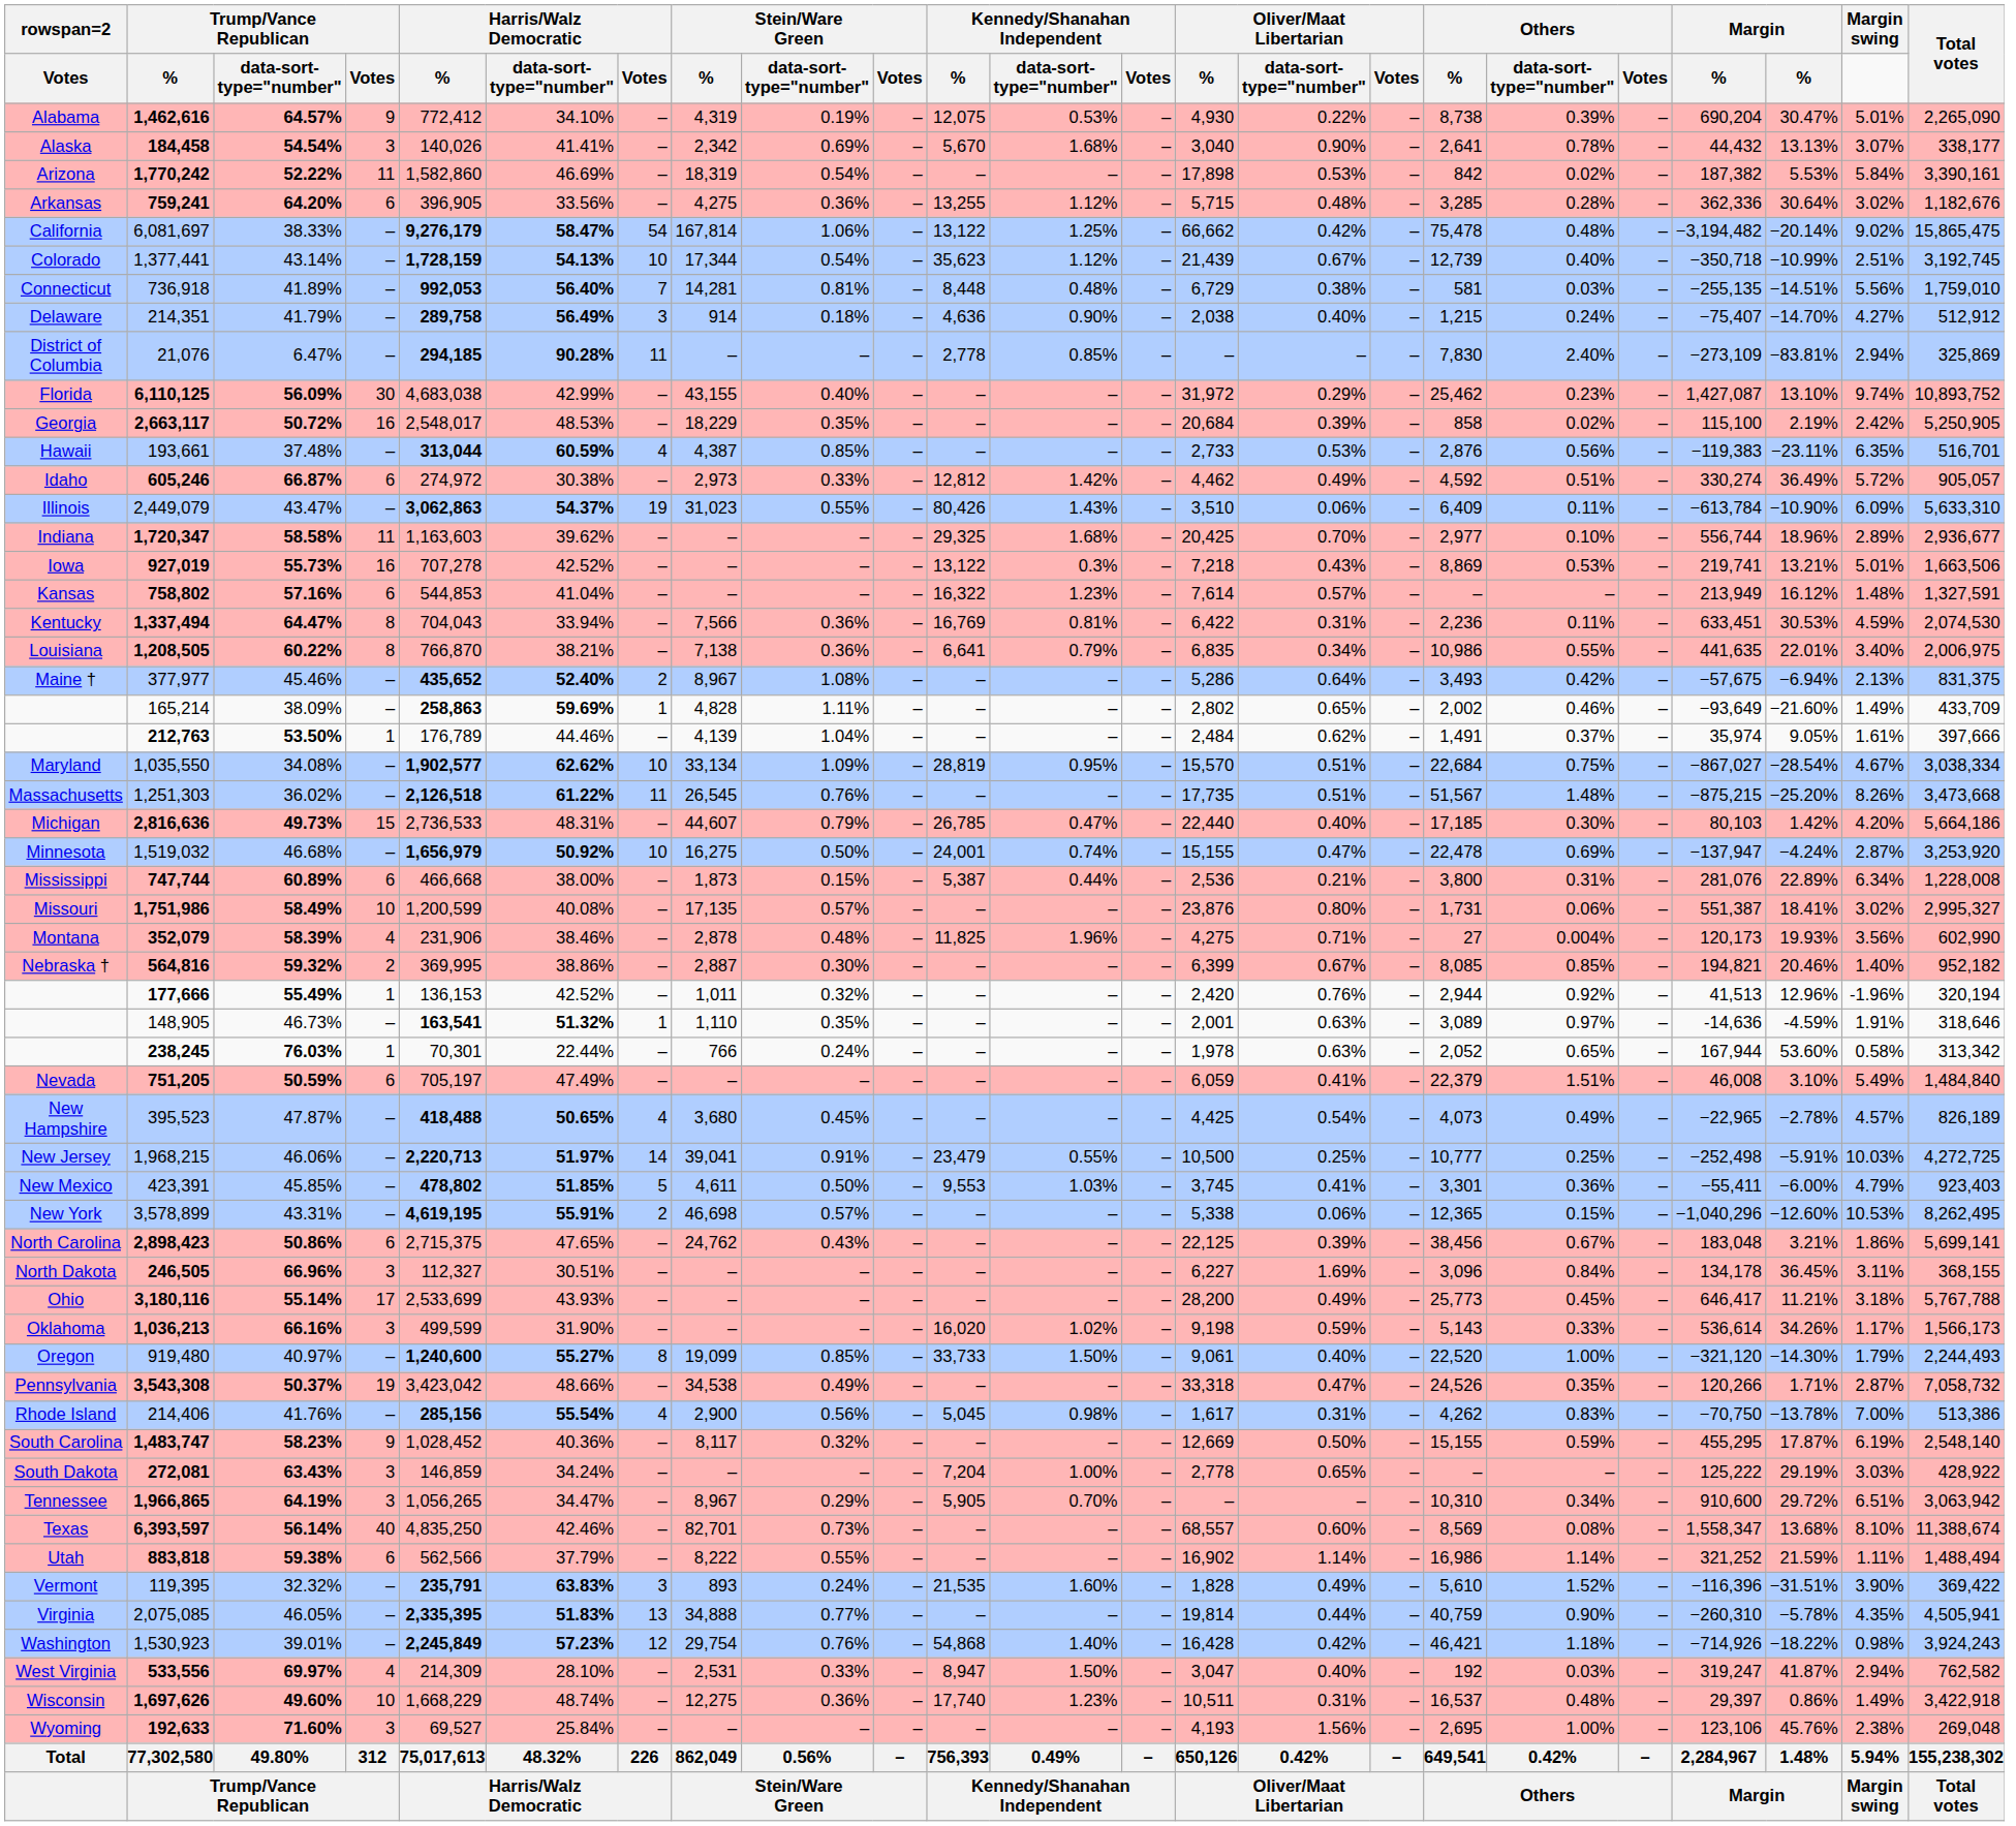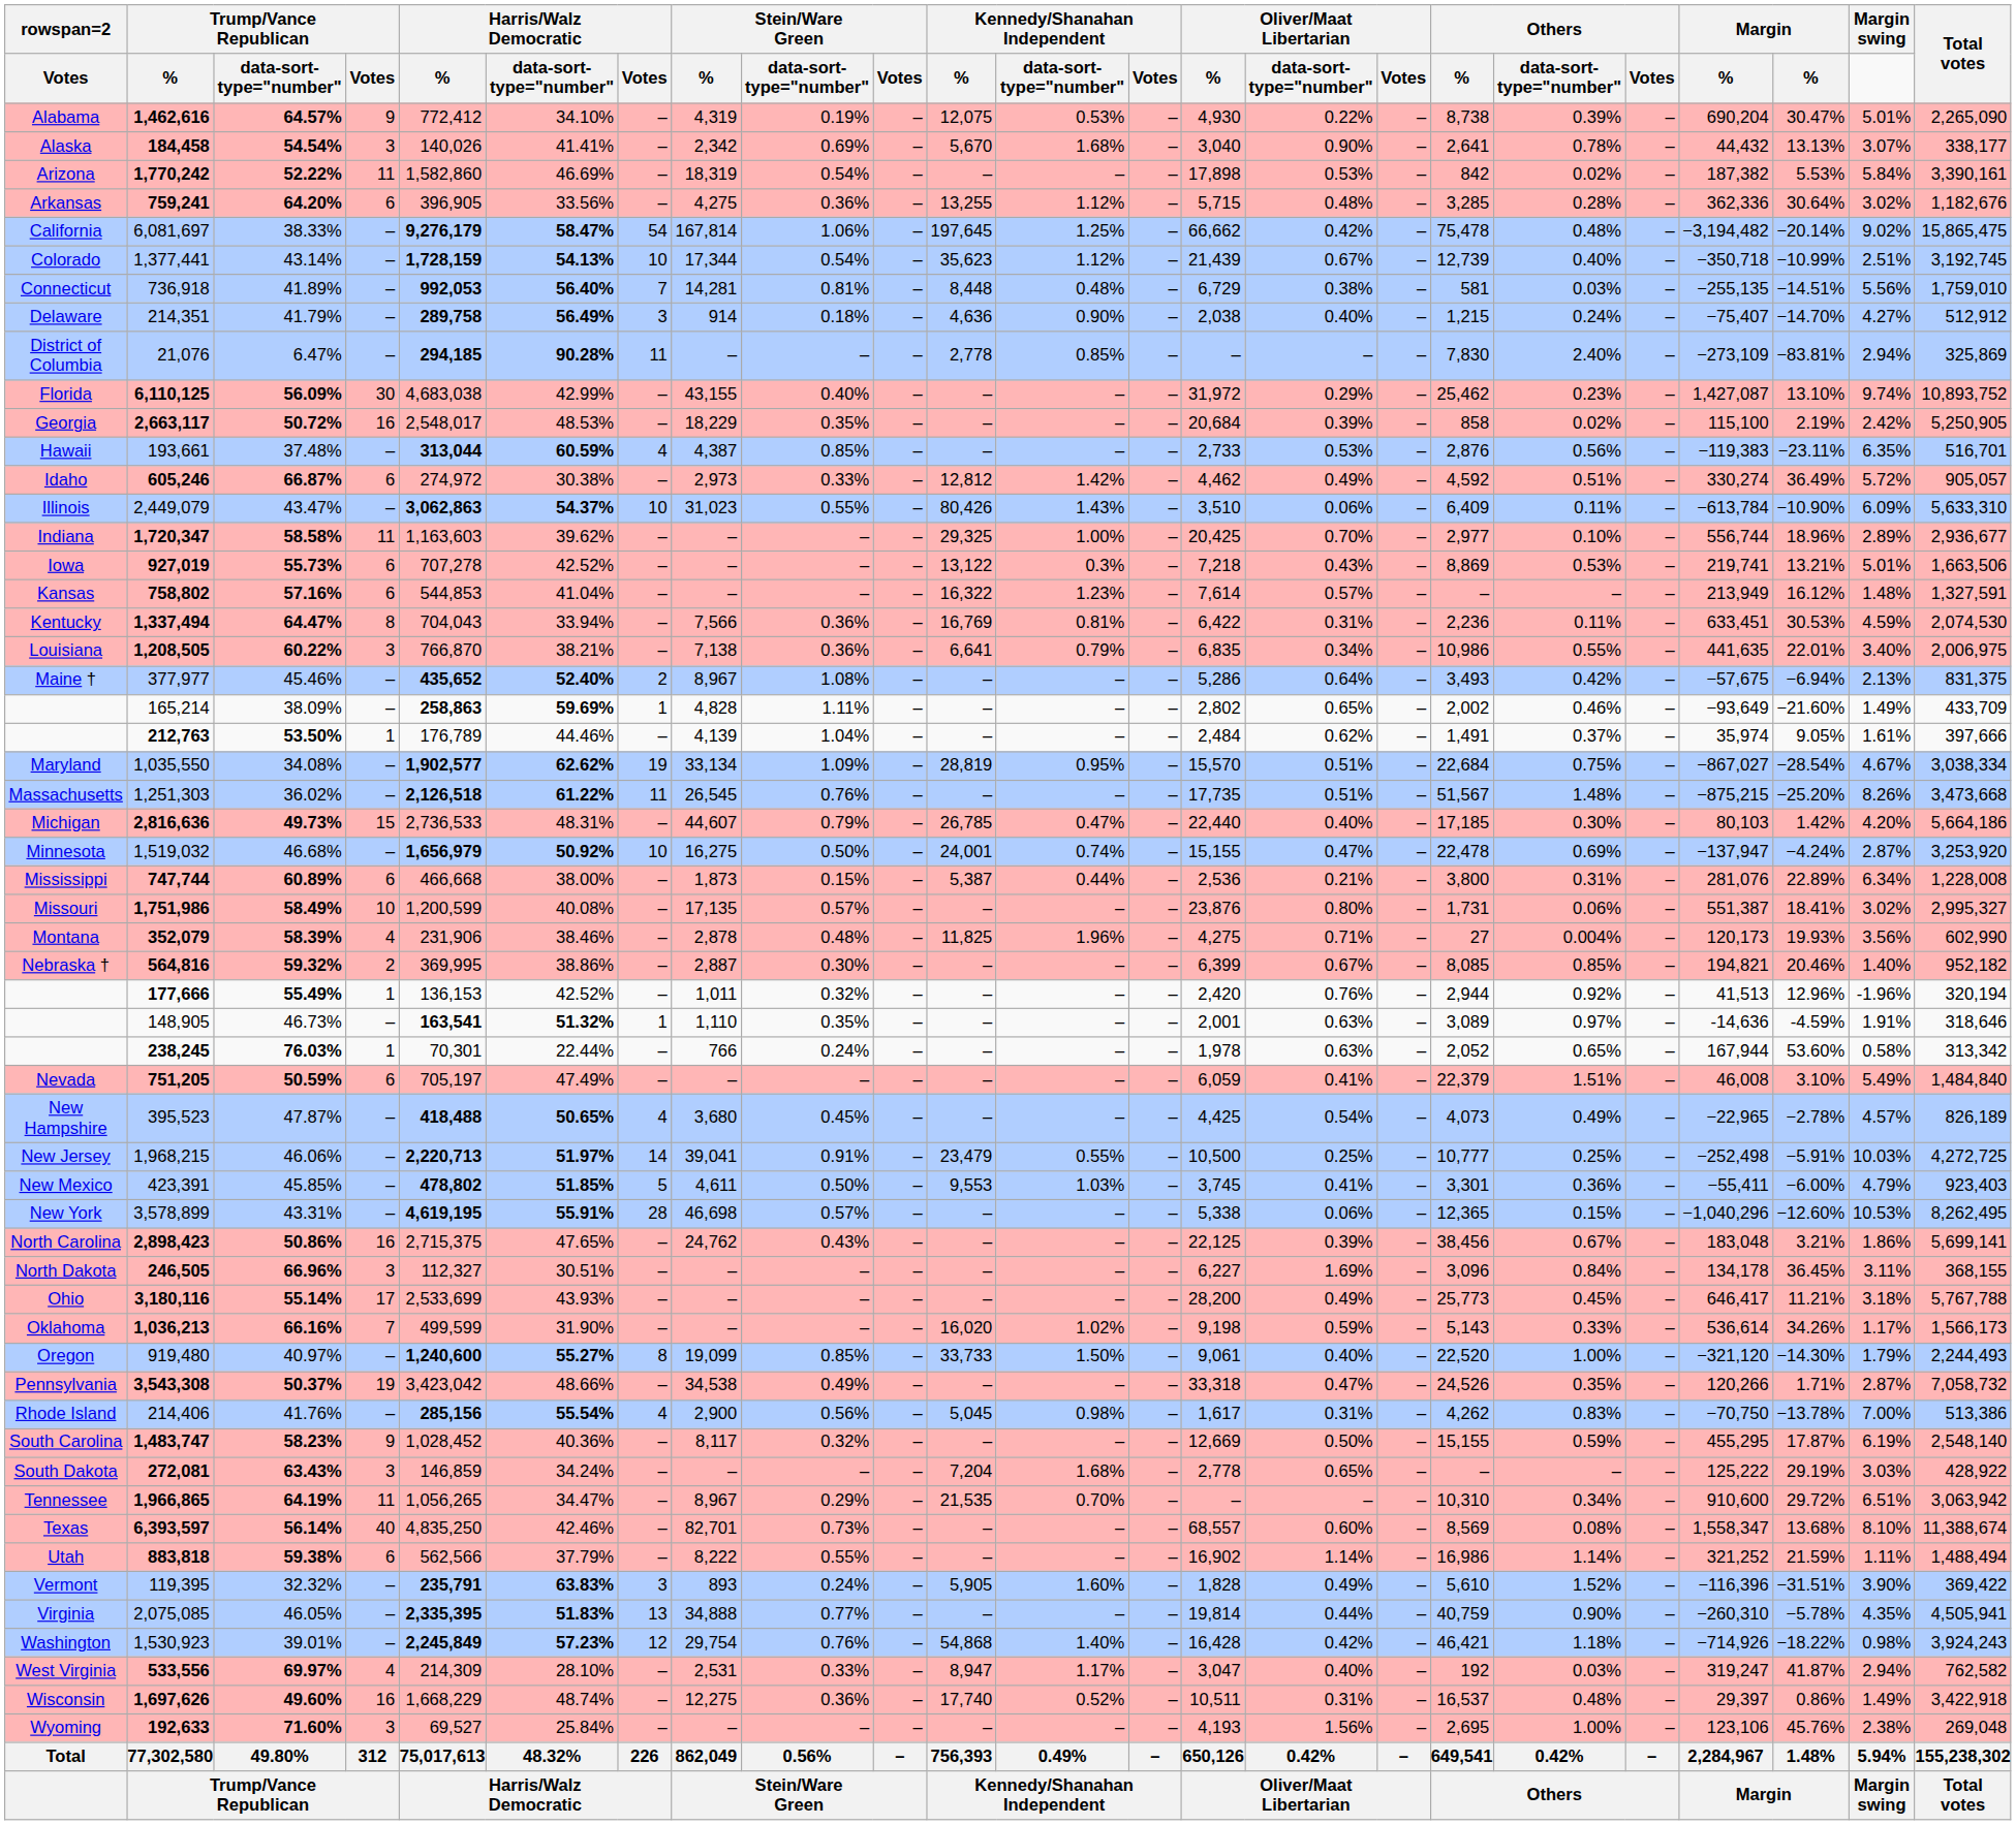California | Kennedy/Shanahan Independent / %: 13,122 -> 197,645
Illinois | Harris/Walz Democratic / Votes: 19 -> 10
Indiana | Kennedy/Shanahan Independent / data-sort-type="number": 1.68% -> 1.00%
Iowa | Trump/Vance Republican / Votes: 16 -> 6
Louisiana | Trump/Vance Republican / Votes: 8 -> 3
Maryland | Harris/Walz Democratic / Votes: 10 -> 19
New York | Harris/Walz Democratic / Votes: 2 -> 28
North Carolina | Trump/Vance Republican / Votes: 6 -> 16
Oklahoma | Trump/Vance Republican / Votes: 3 -> 7
South Dakota | Kennedy/Shanahan Independent / data-sort-type="number": 1.00% -> 1.68%
Tennessee | Trump/Vance Republican / Votes: 3 -> 11
Tennessee | Kennedy/Shanahan Independent / %: 5,905 -> 21,535
Vermont | Kennedy/Shanahan Independent / %: 21,535 -> 5,905
West Virginia | Kennedy/Shanahan Independent / data-sort-type="number": 1.50% -> 1.17%
Wisconsin | Trump/Vance Republican / Votes: 10 -> 16
Wisconsin | Kennedy/Shanahan Independent / data-sort-type="number": 1.23% -> 0.52%
